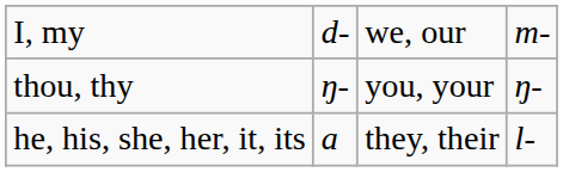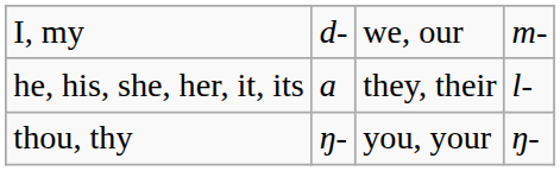rows swapped: thou, thy <-> he, his, she, her, it, its
